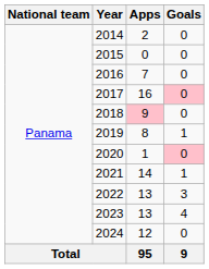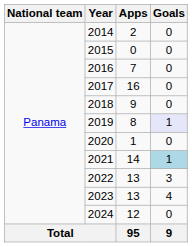2017 | Goals: pink background -> no background
2018 | Apps: pink background -> no background
2019 | Goals: no background -> lavender background
2020 | Goals: pink background -> no background
2021 | Goals: no background -> lightblue background
